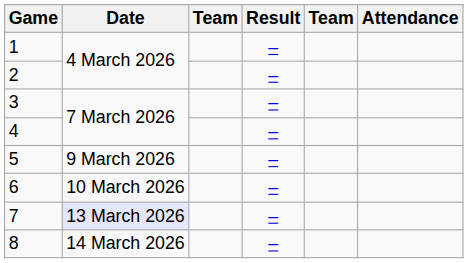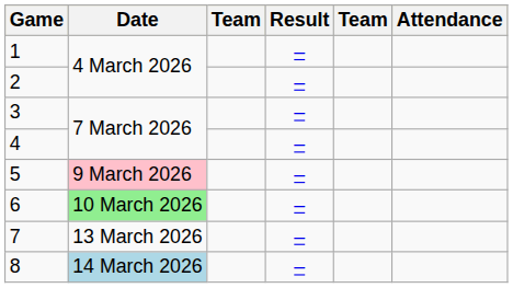5 | Date: no background -> pink background
6 | Date: no background -> lightgreen background
7 | Date: lavender background -> no background
8 | Date: no background -> lightblue background
